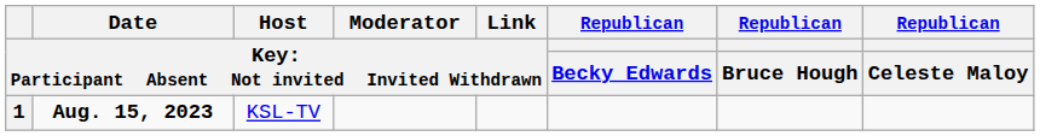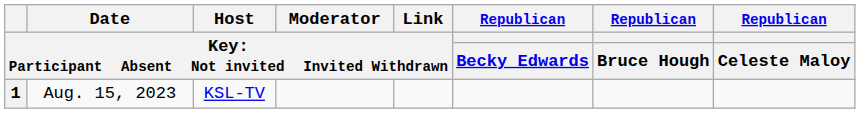1 | column 2: bold -> normal
